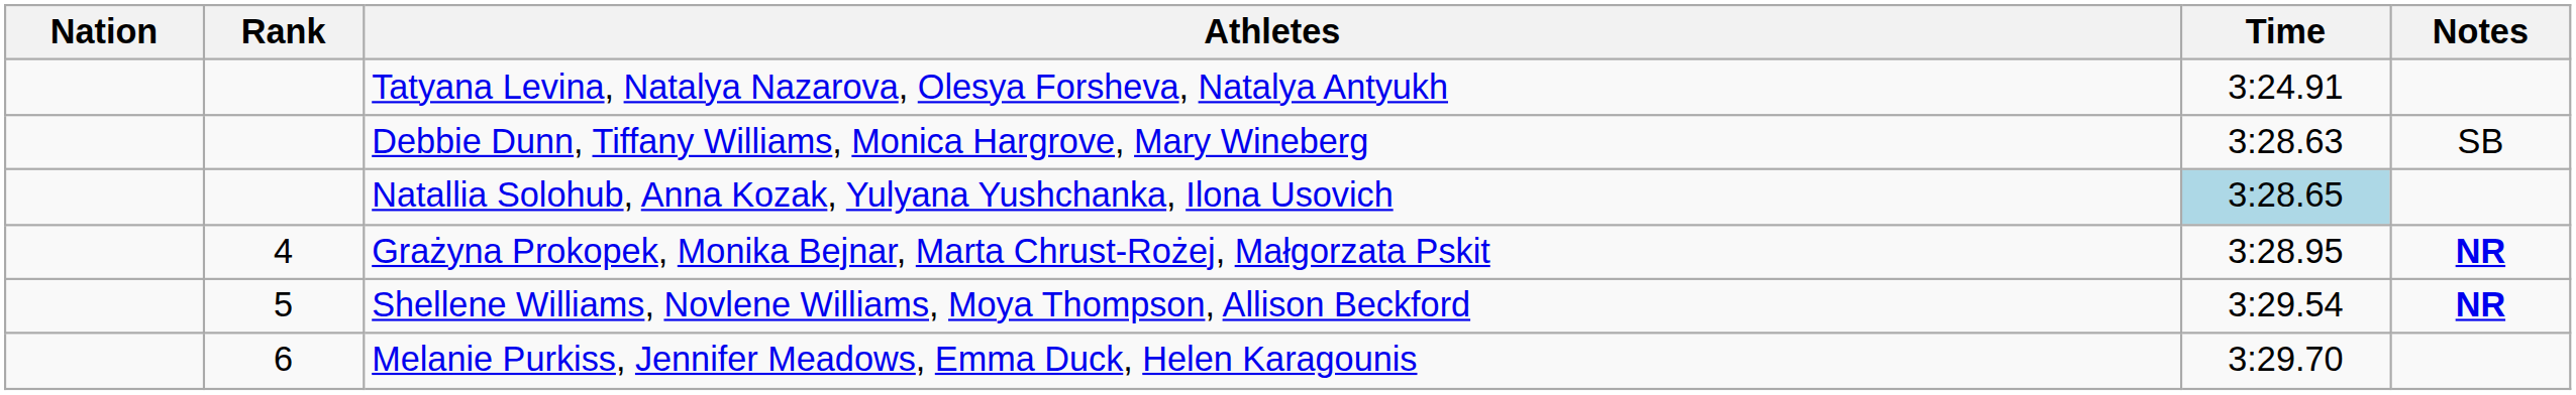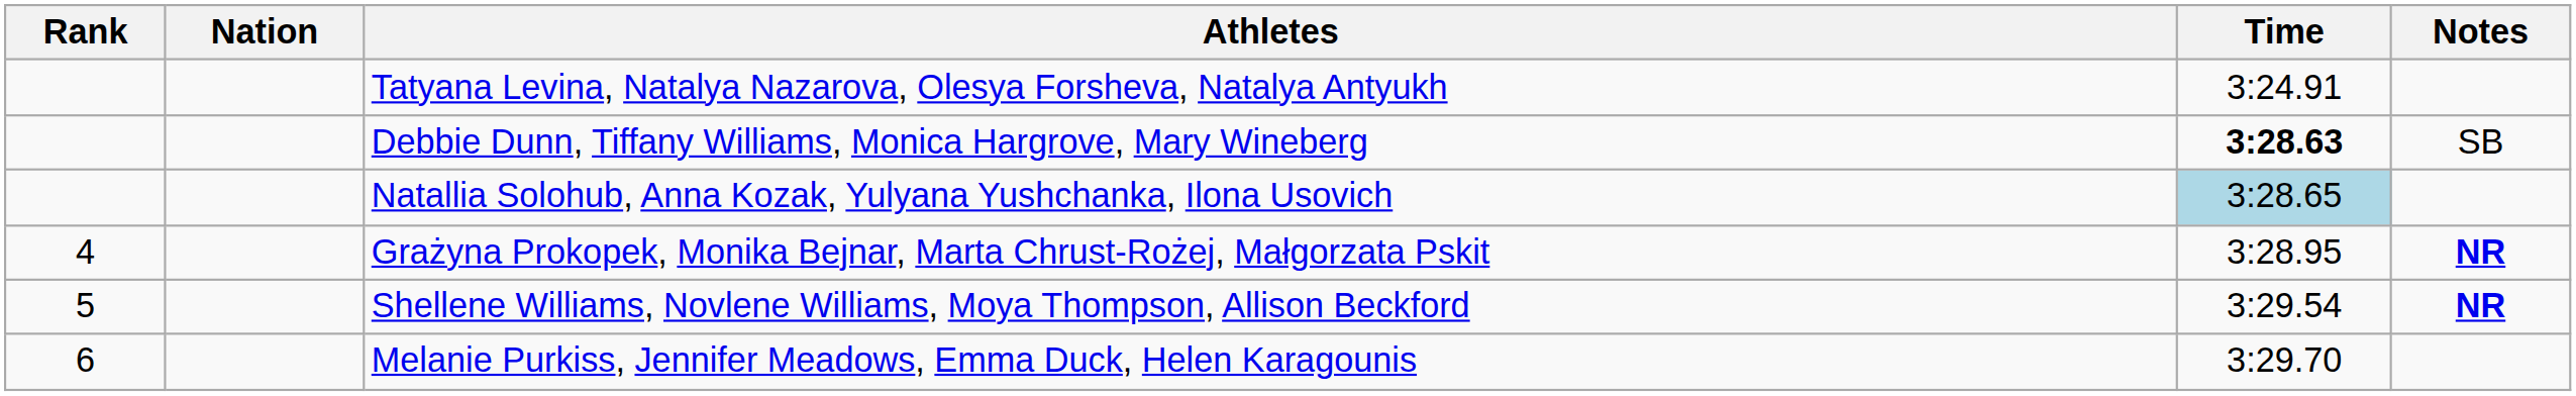columns swapped: Rank <-> Nation
row 3 | Time: normal -> bold
